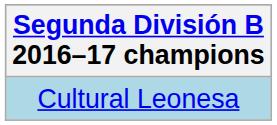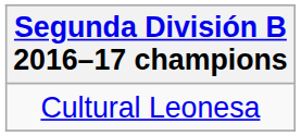row 2 | column 1: lightblue background -> no background
